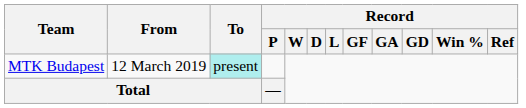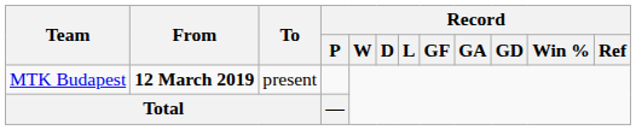MTK Budapest | From: normal -> bold
MTK Budapest | To: paleturquoise background -> no background
